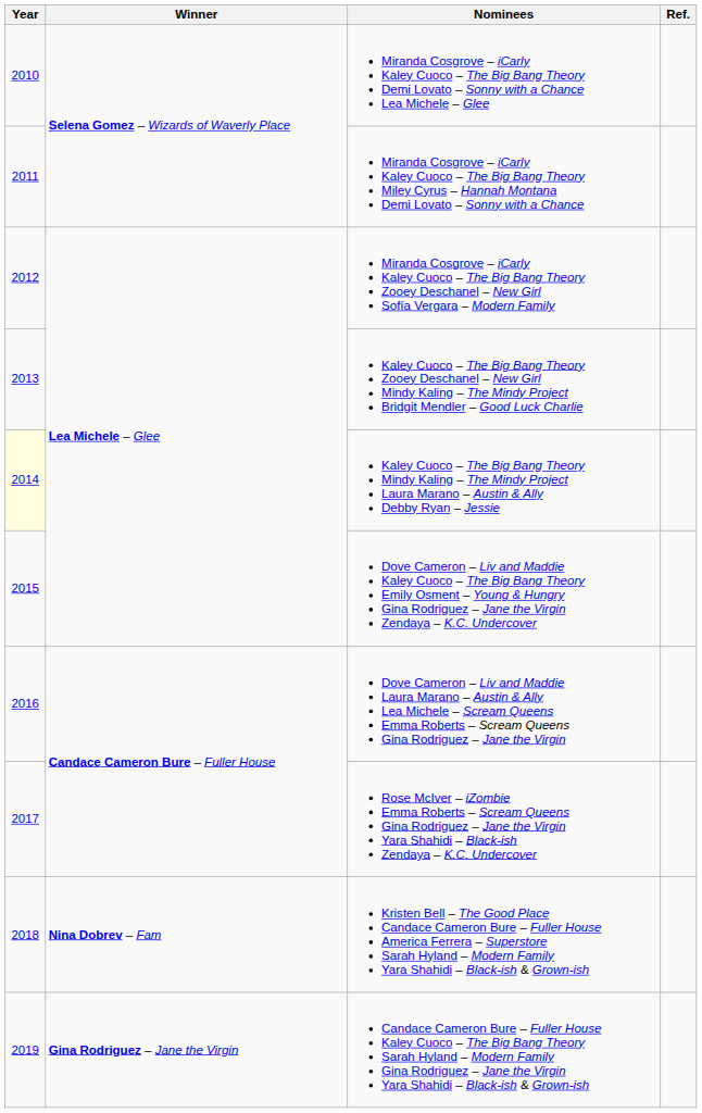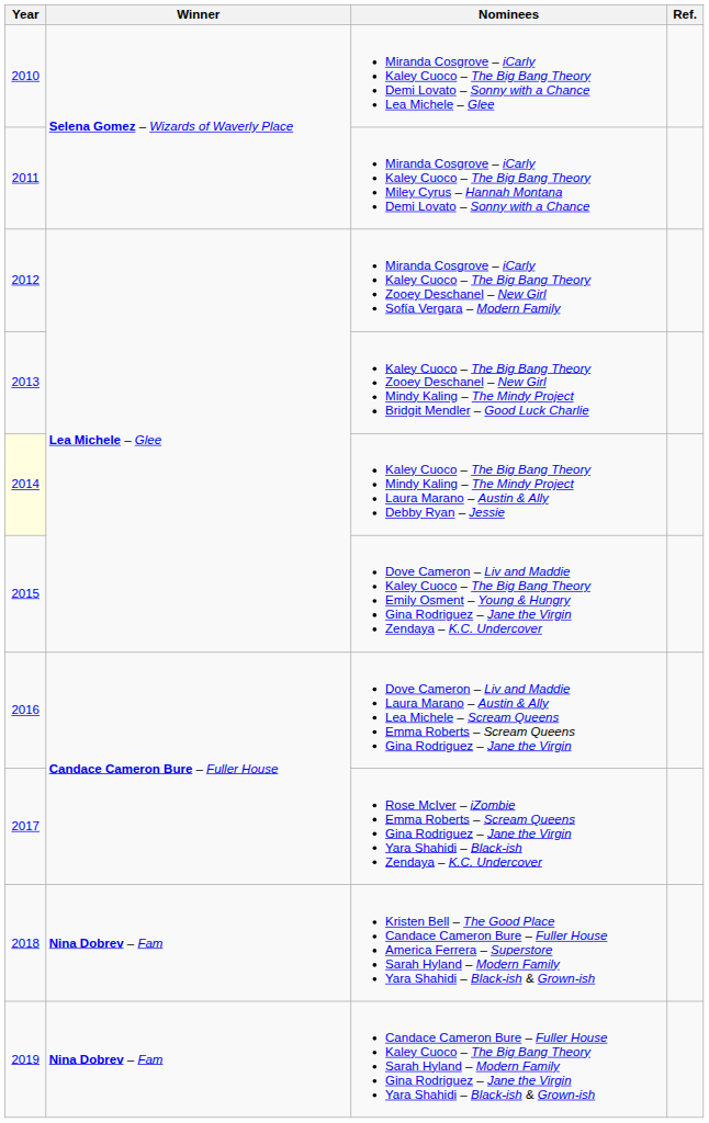row 11 | Winner: Gina Rodriguez – Jane the Virgin -> Nina Dobrev – Fam
